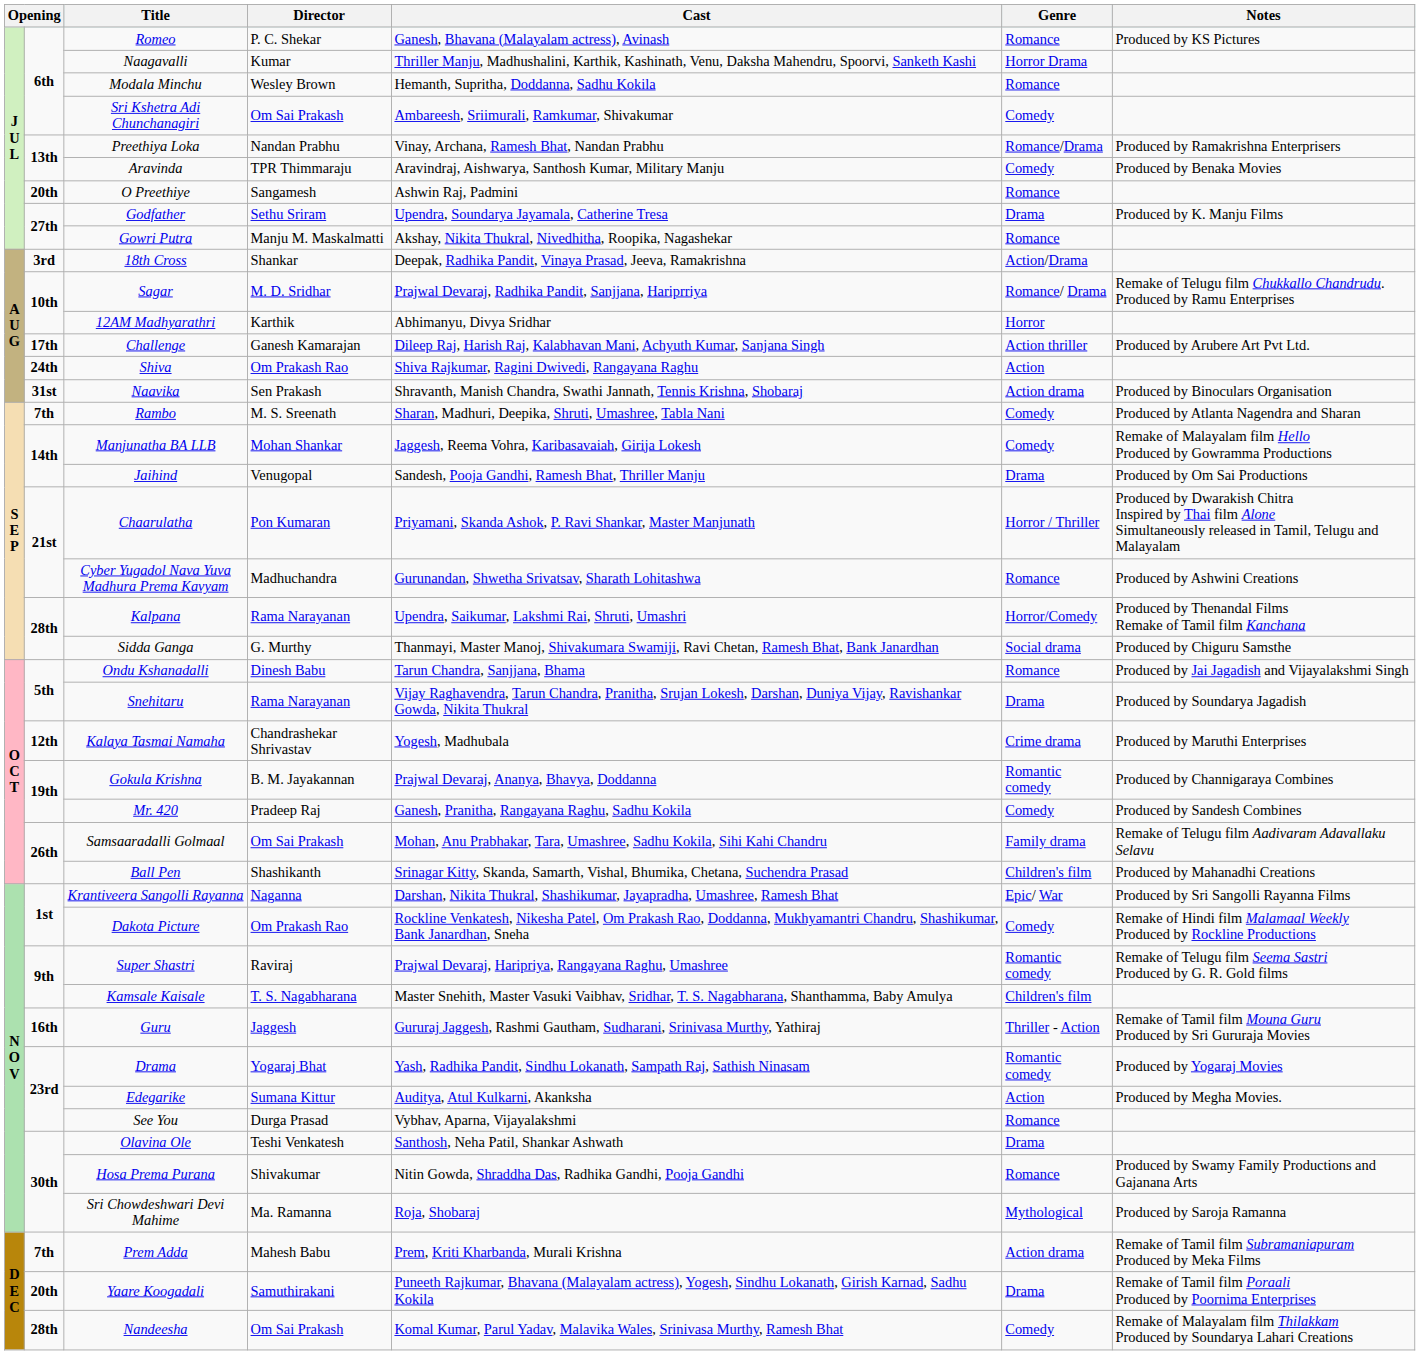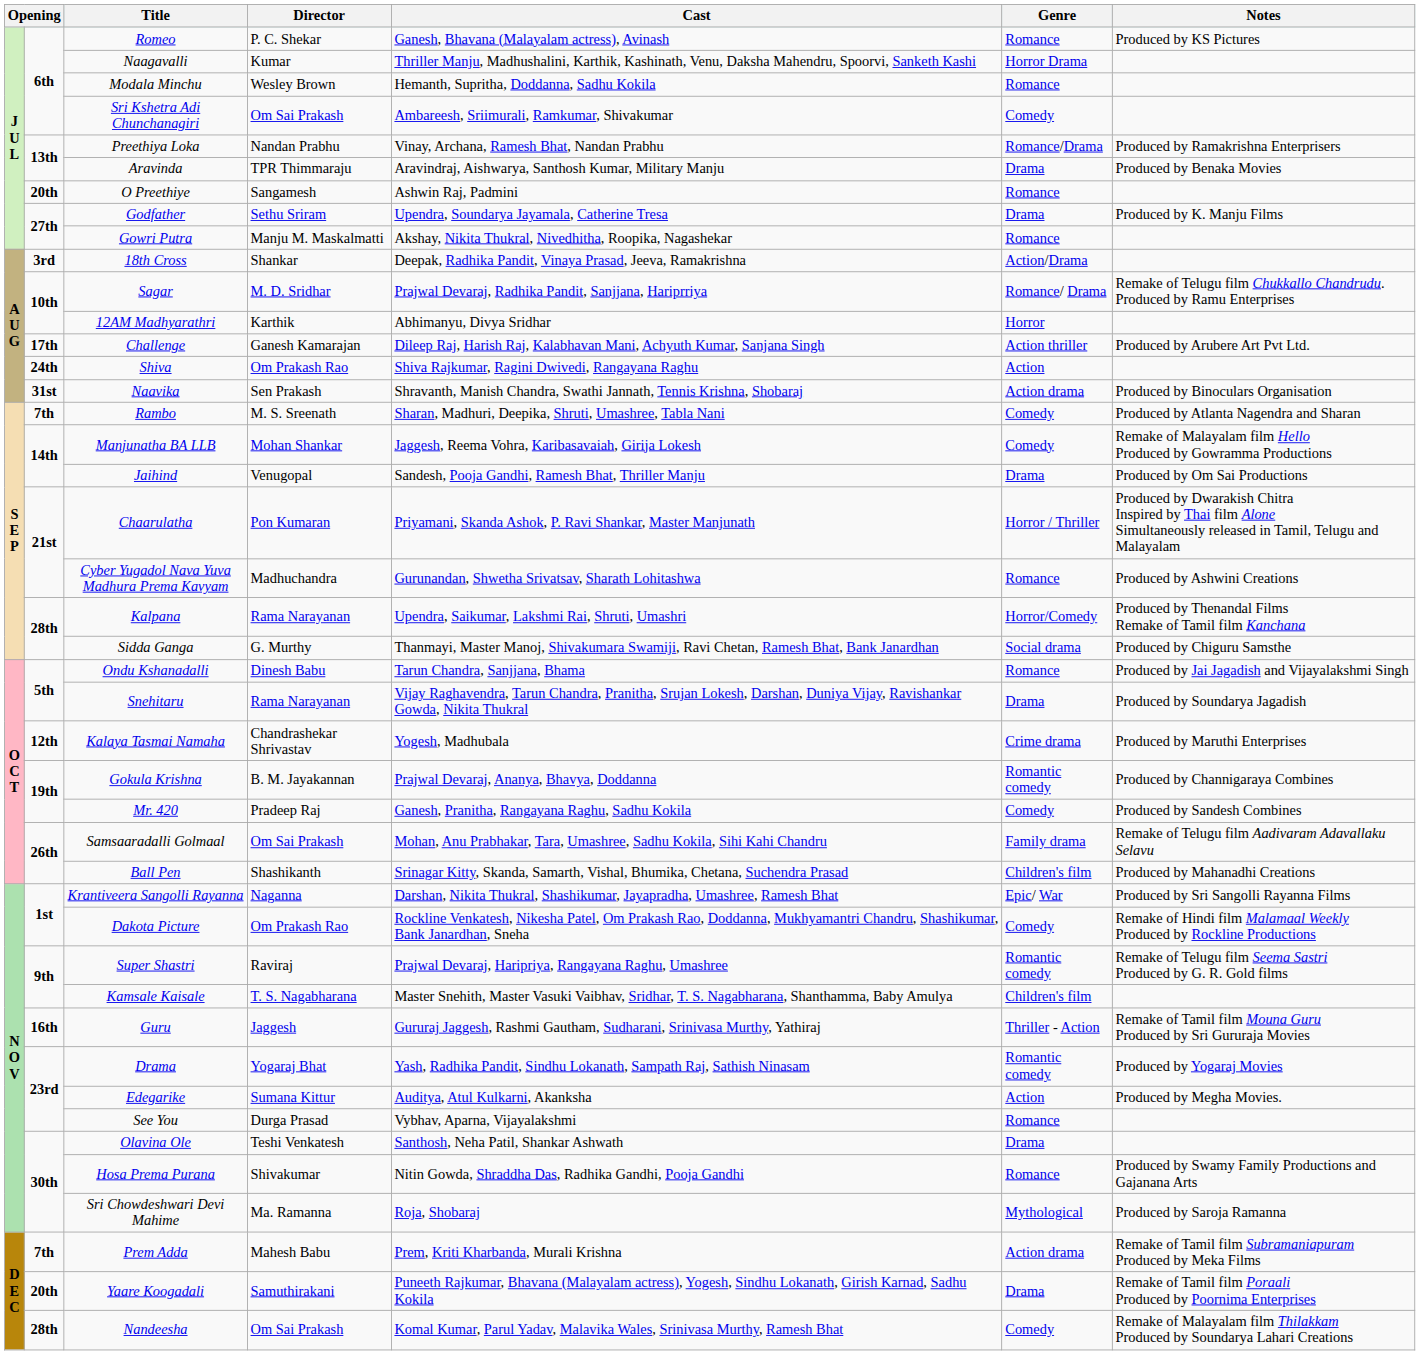Aravinda | Genre: Comedy -> Drama
